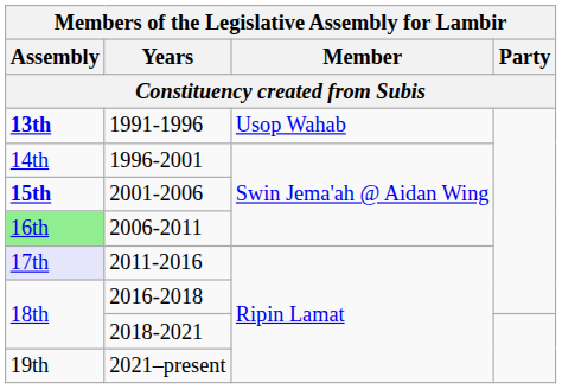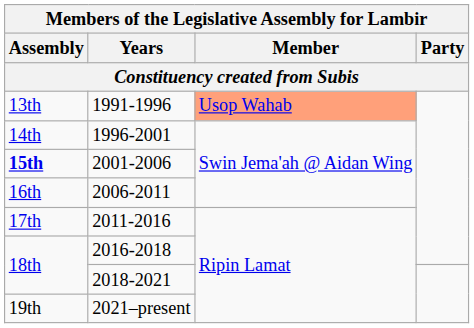1991-1996 | Assembly: bold -> normal
1991-1996 | Member: no background -> lightsalmon background
2006-2011 | Assembly: lightgreen background -> no background
2011-2016 | Assembly: lavender background -> no background
